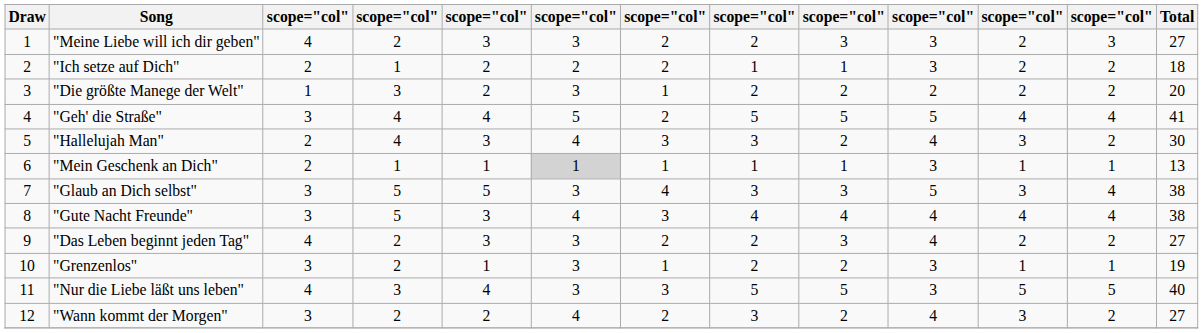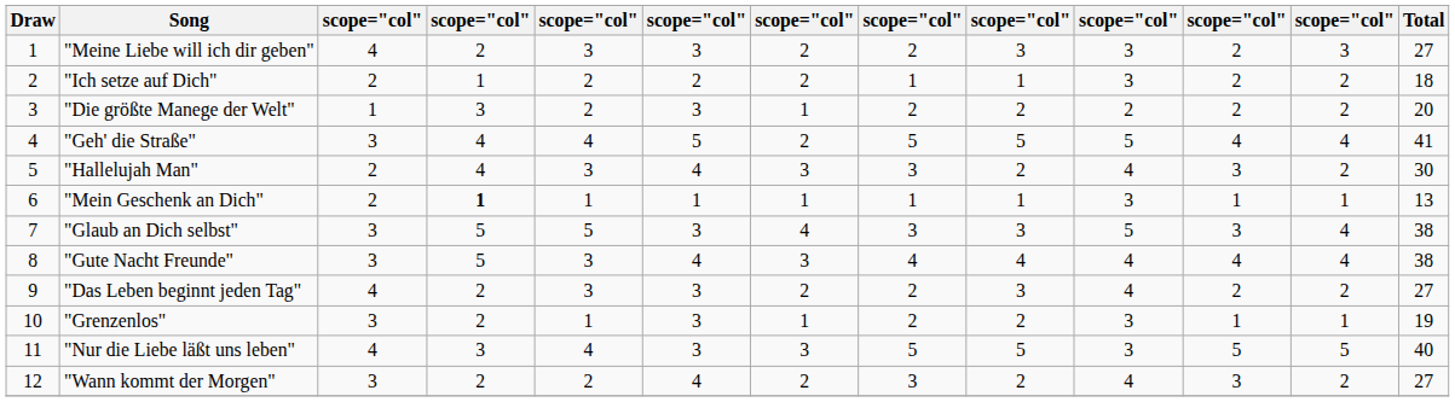"Mein Geschenk an Dich" | column 4: normal -> bold
"Mein Geschenk an Dich" | column 6: lightgrey background -> no background
